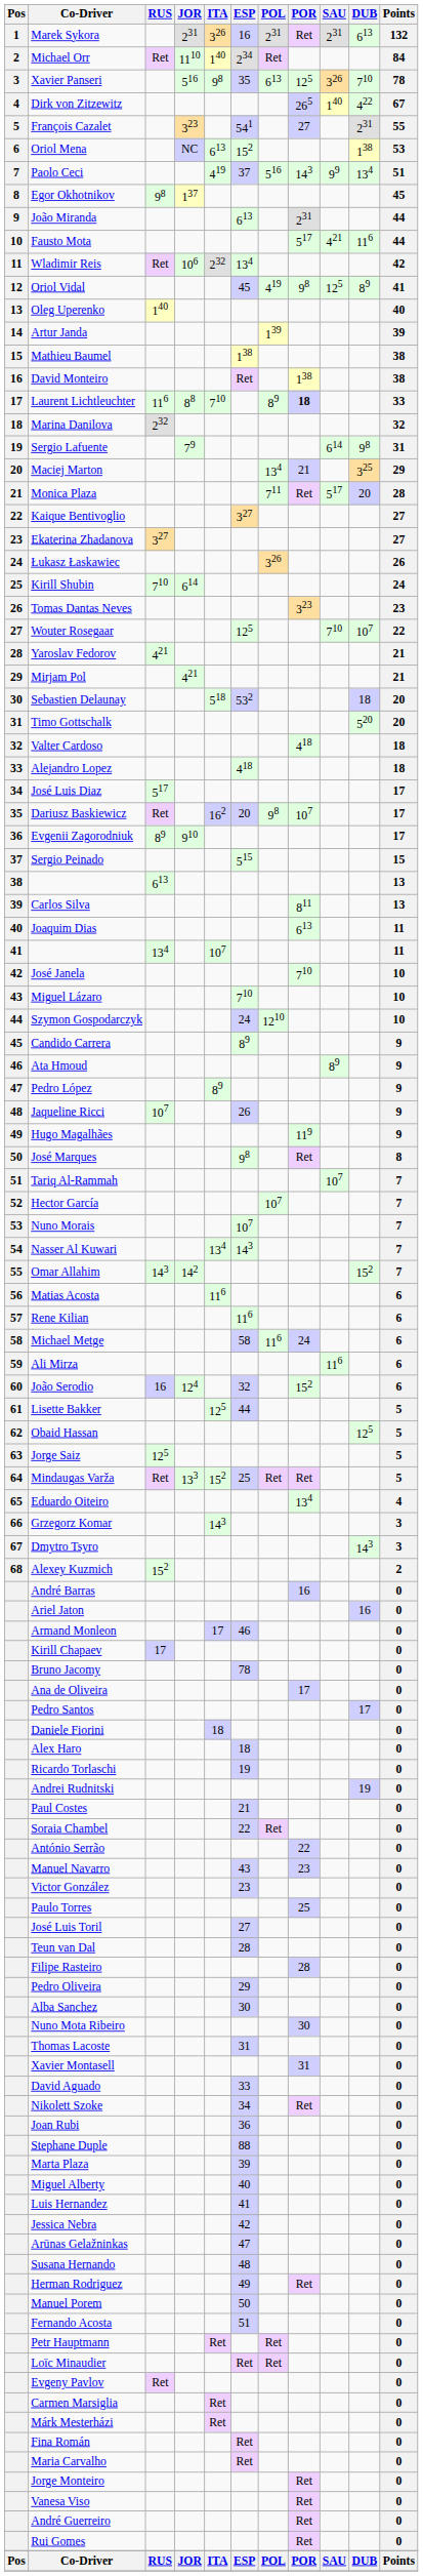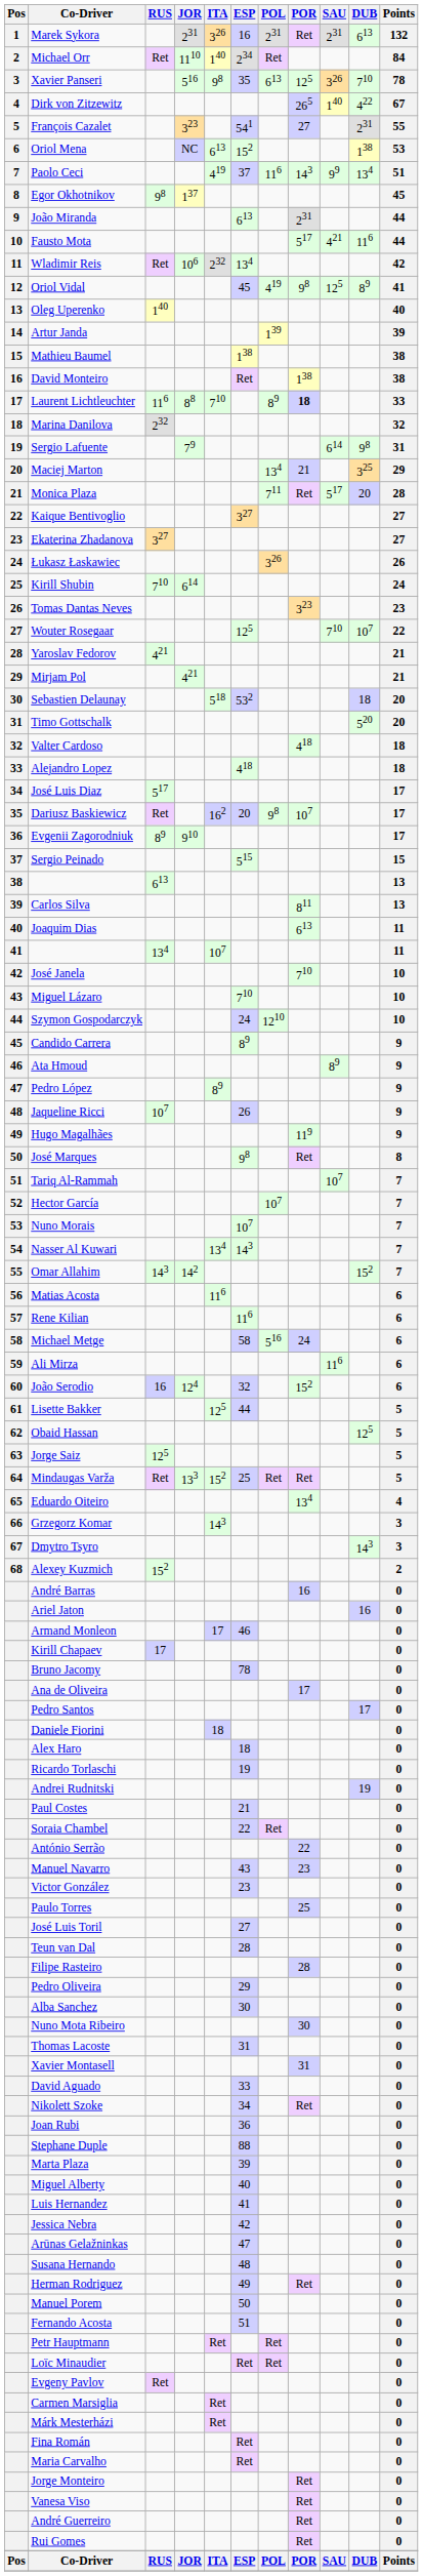Paolo Ceci | POL: 516 -> 116
Michael Metge | POL: 116 -> 516
